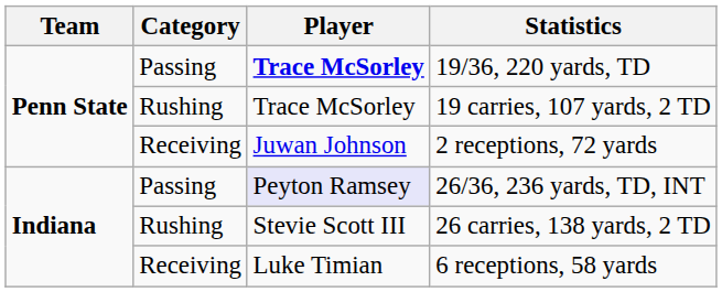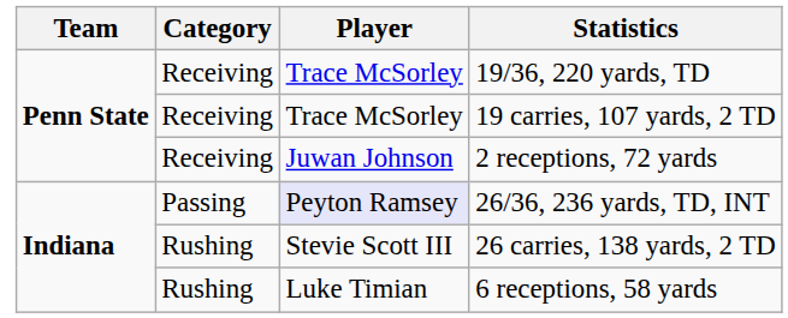19/36, 220 yards, TD | Category: Passing -> Receiving
19/36, 220 yards, TD | Player: bold -> normal
19 carries, 107 yards, 2 TD | Category: Rushing -> Receiving
6 receptions, 58 yards | Category: Receiving -> Rushing
